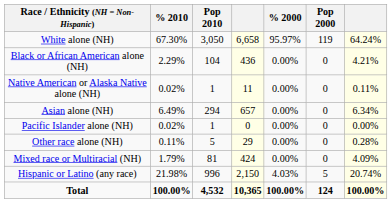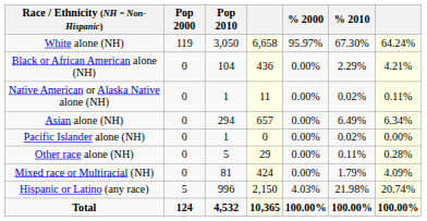columns swapped: Pop 2000 <-> % 2010
